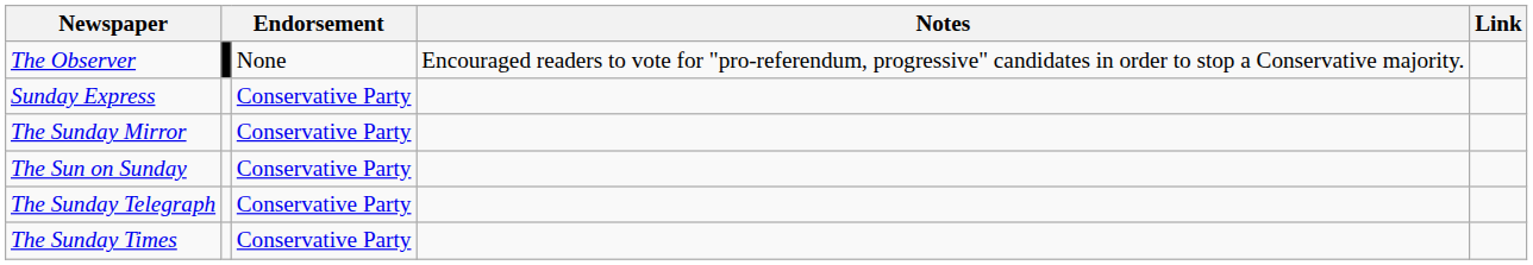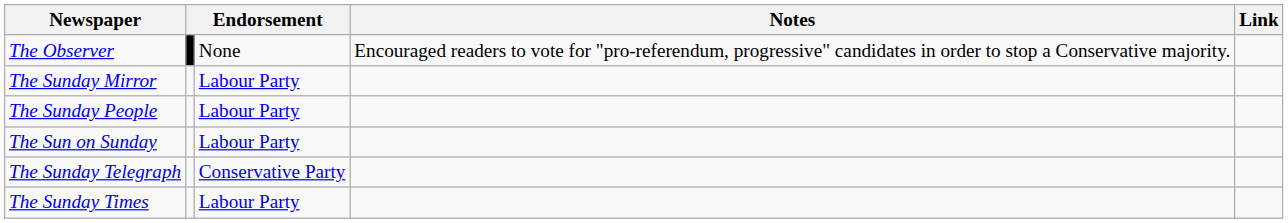- row: Sunday Express | Conservative Party
The Sunday Mirror | column 3: Conservative Party -> Labour Party
+ row: The Sunday People | Labour Party
The Sun on Sunday | column 3: Conservative Party -> Labour Party
The Sunday Times | column 3: Conservative Party -> Labour Party
